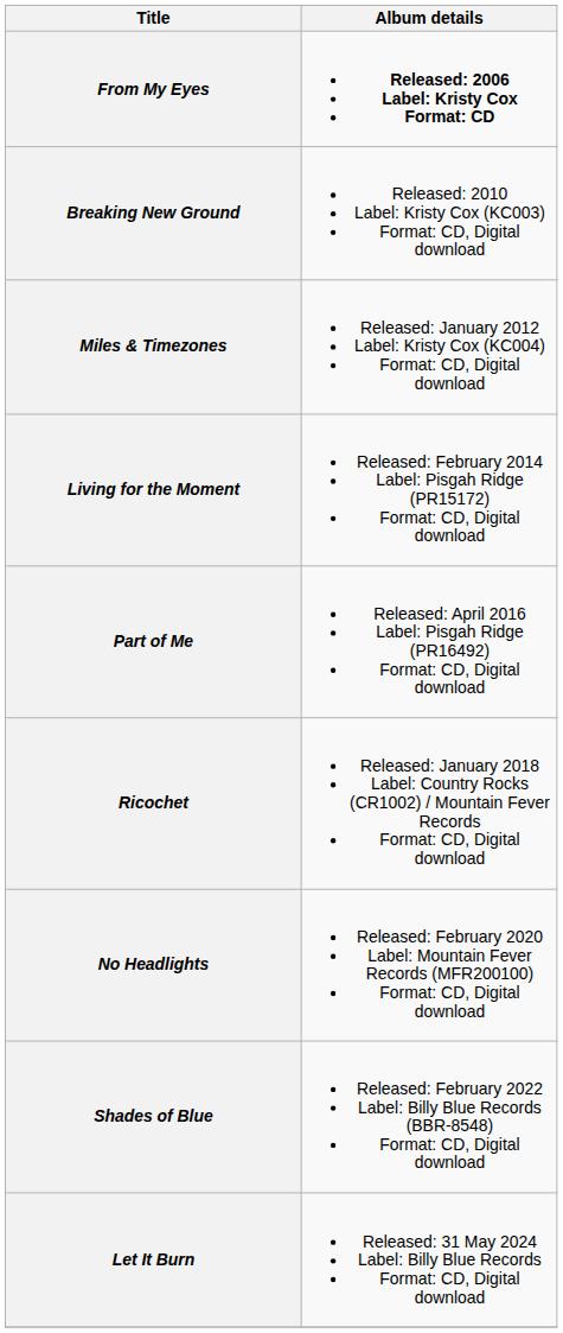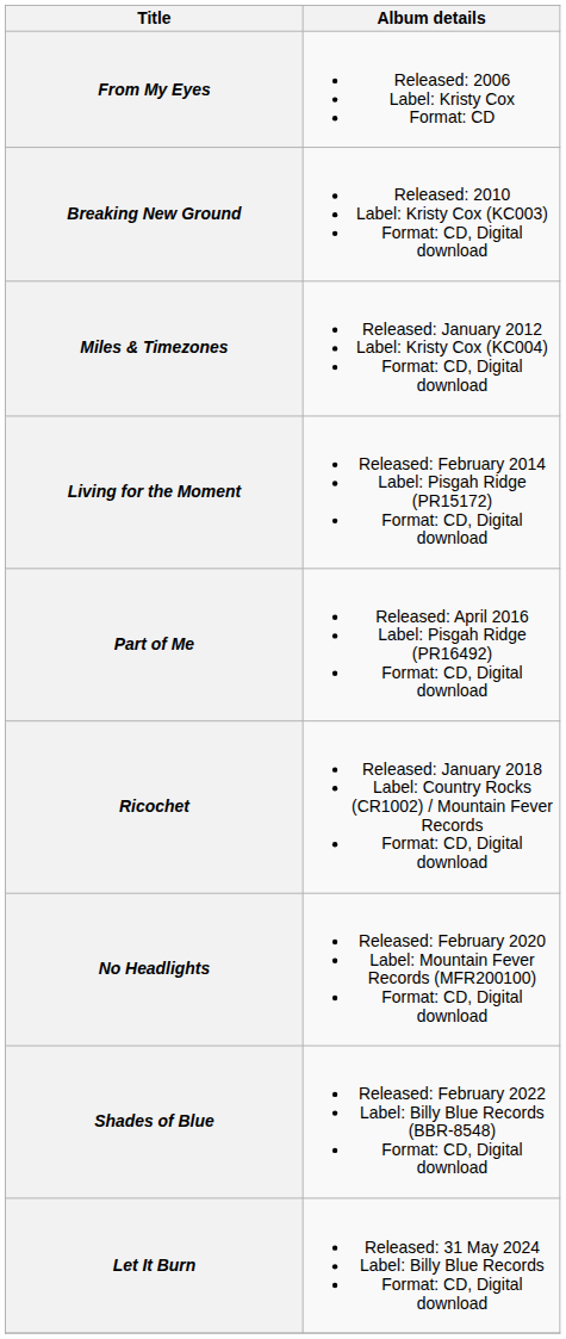From My Eyes | Album details: bold -> normal
